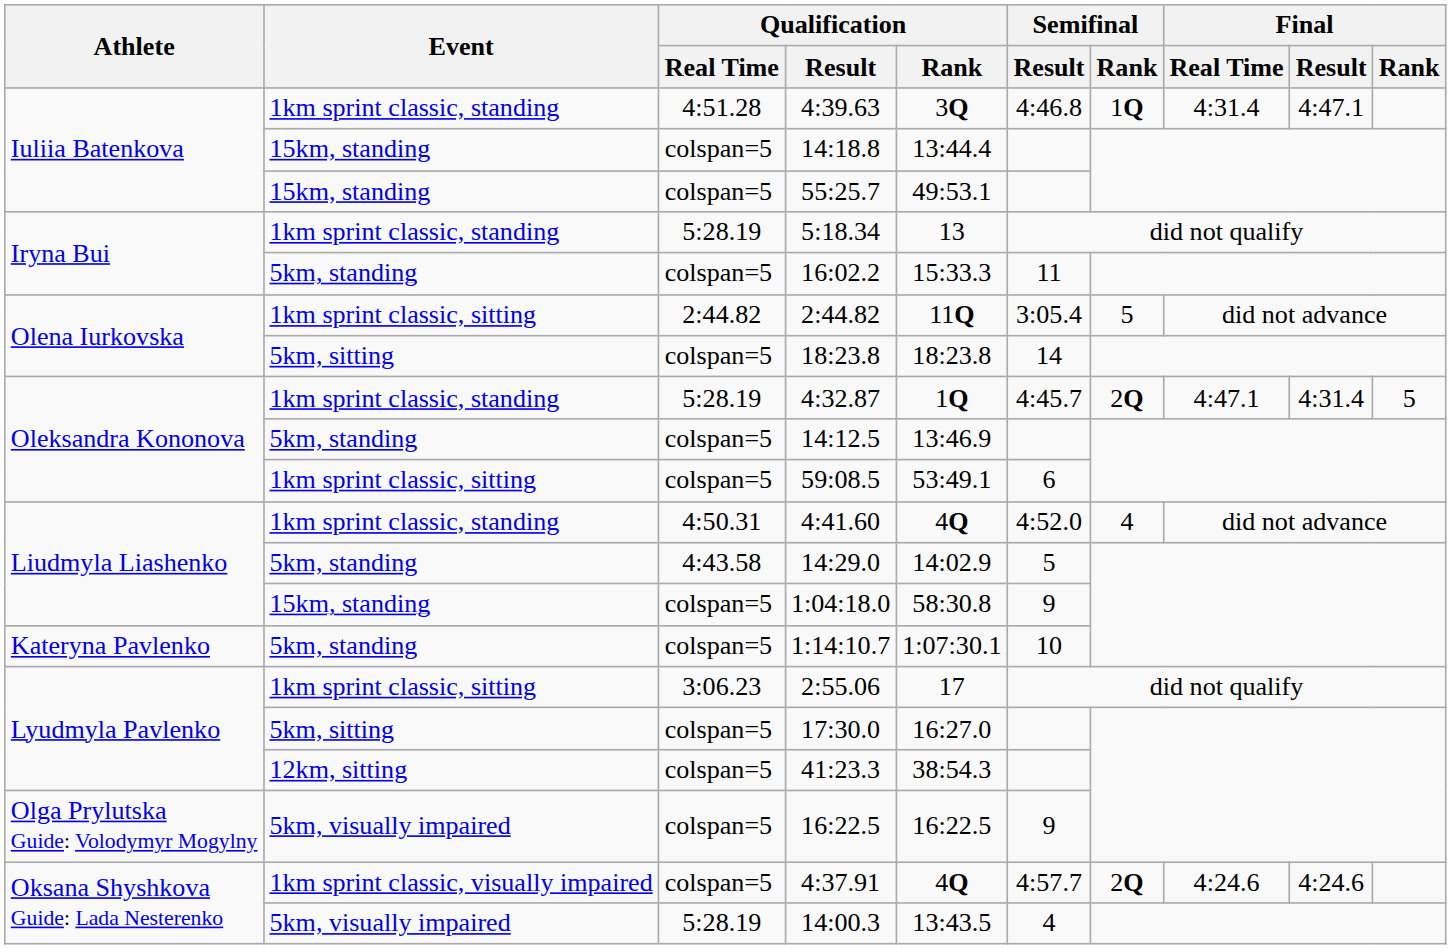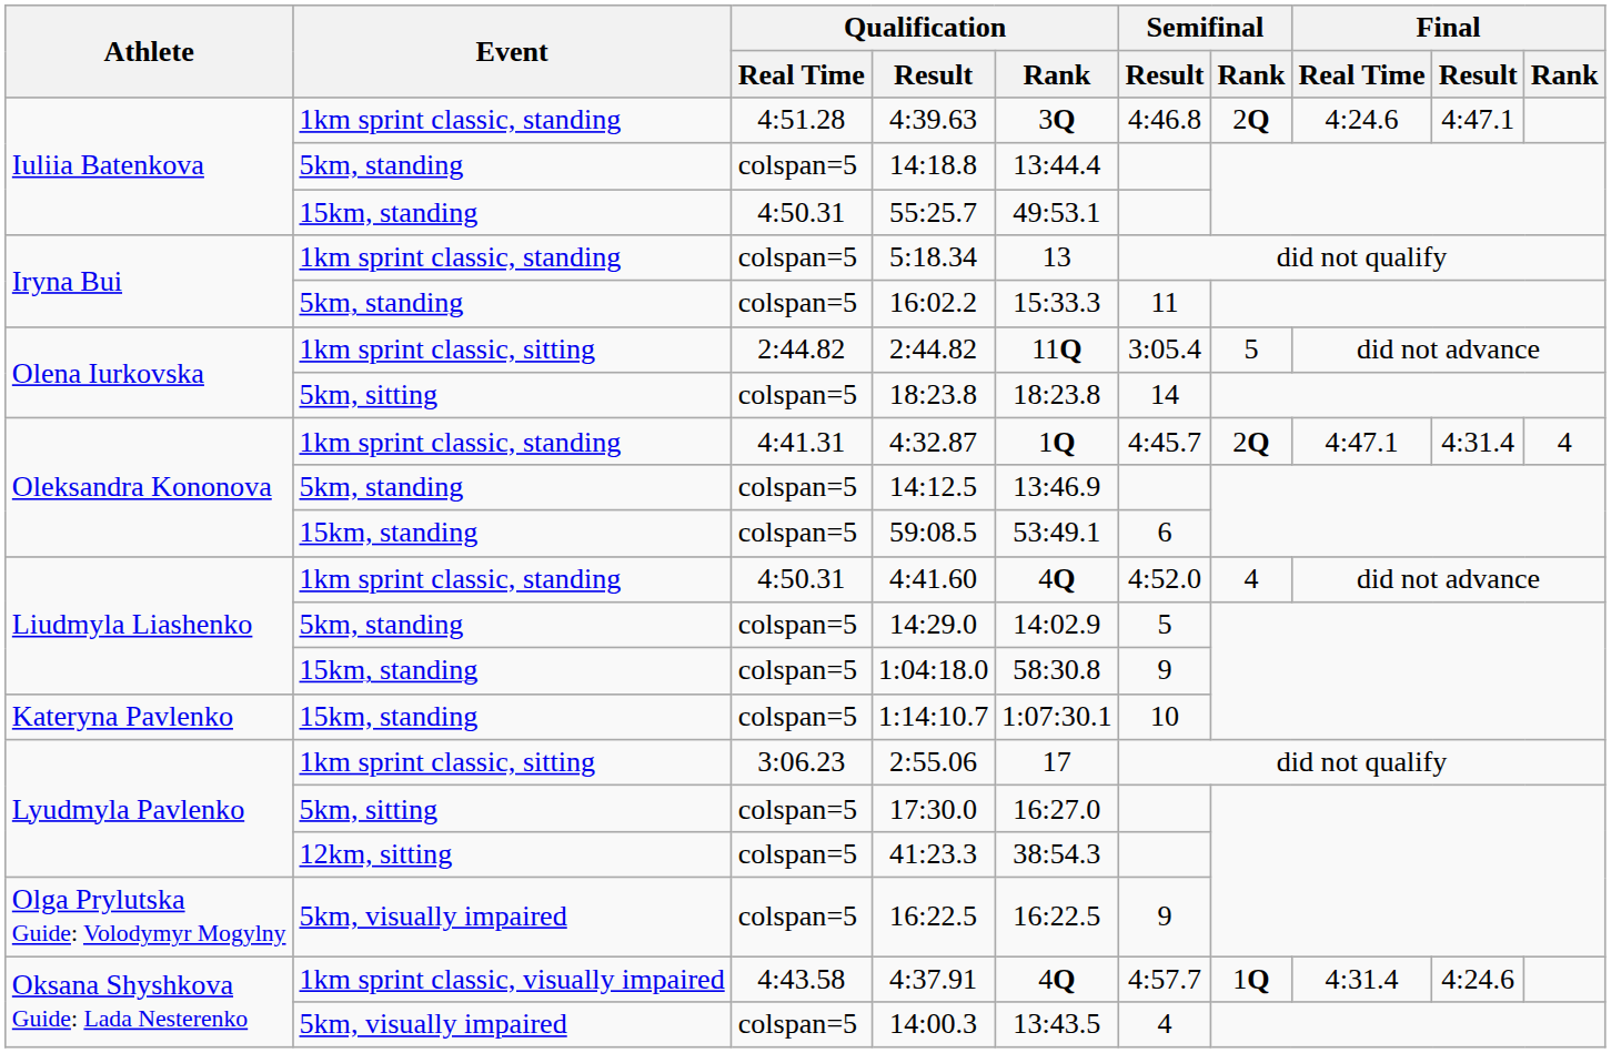4:39.63 | Semifinal / Rank: 1Q -> 2Q
4:39.63 | Final / Real Time: 4:31.4 -> 4:24.6
14:18.8 | Event: 15km, standing -> 5km, standing
55:25.7 | Qualification / Real Time: colspan=5 -> 4:50.31
5:18.34 | Qualification / Real Time: 5:28.19 -> colspan=5
4:32.87 | Qualification / Real Time: 5:28.19 -> 4:41.31
4:32.87 | Final / Rank: 5 -> 4
59:08.5 | Event: 1km sprint classic, sitting -> 15km, standing
14:29.0 | Qualification / Real Time: 4:43.58 -> colspan=5
1:14:10.7 | Event: 5km, standing -> 15km, standing
4:37.91 | Qualification / Real Time: colspan=5 -> 4:43.58
4:37.91 | Semifinal / Rank: 2Q -> 1Q
4:37.91 | Final / Real Time: 4:24.6 -> 4:31.4
14:00.3 | Qualification / Real Time: 5:28.19 -> colspan=5
